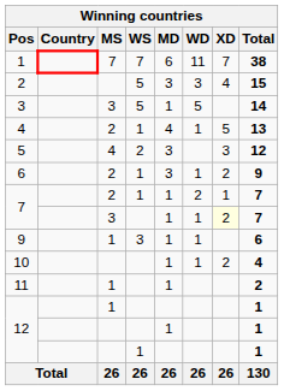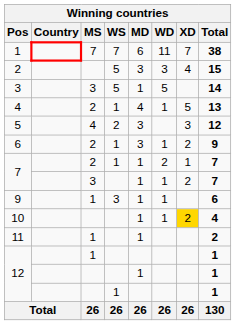7 / 3 | XD: lightyellow background -> no background
10 | XD: no background -> gold background
